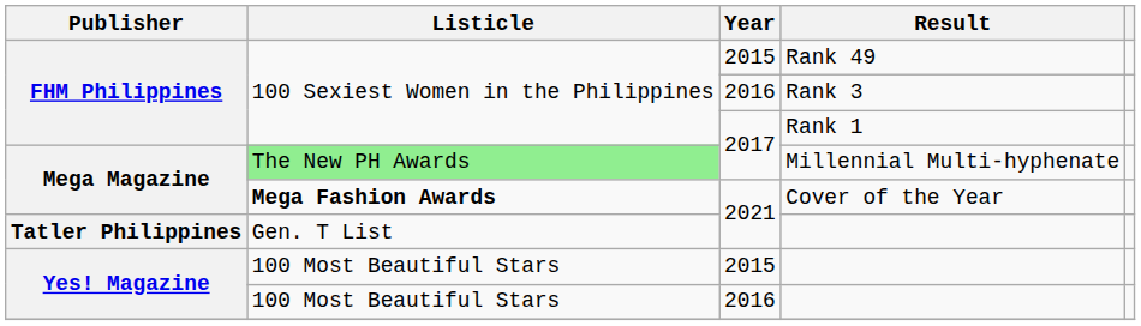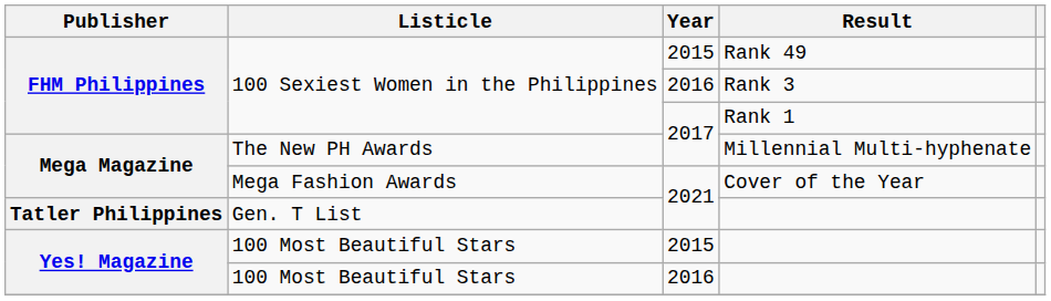Millennial Multi-hyphenate | Listicle: lightgreen background -> no background
Cover of the Year | Listicle: bold -> normal
